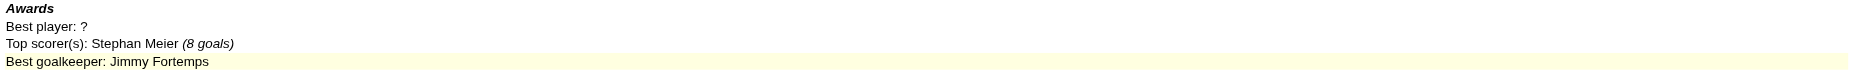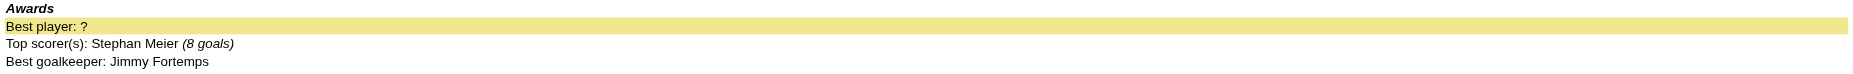Best player: ? | Awards: no background -> khaki background
Best goalkeeper: Jimmy Fortemps | Awards: lightyellow background -> no background
